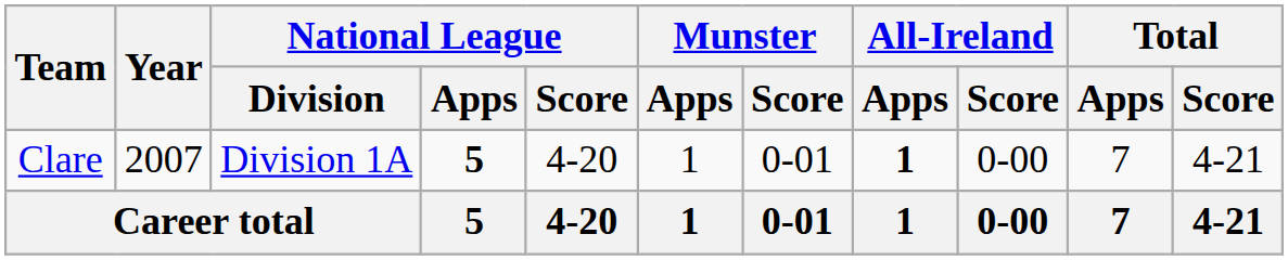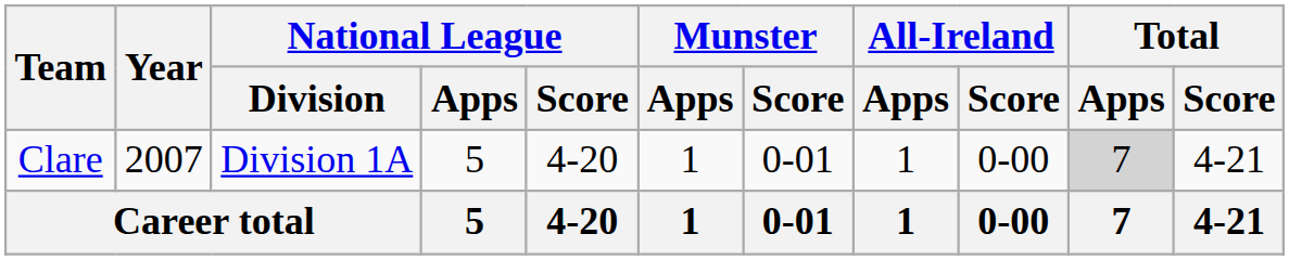Clare | National League / Apps: bold -> normal
Clare | All-Ireland / Apps: bold -> normal
Clare | Total / Apps: no background -> lightgrey background
